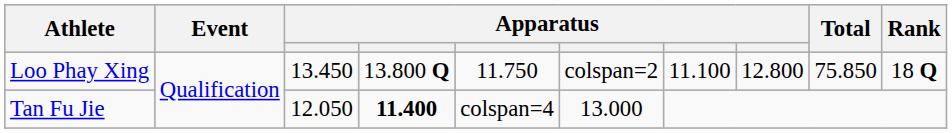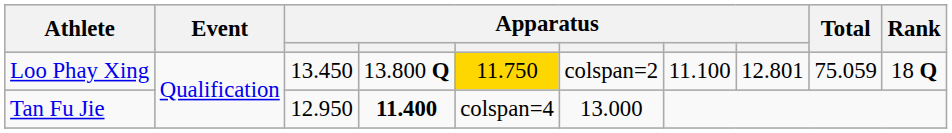Loo Phay Xing | column 5: no background -> gold background
Loo Phay Xing | column 8: 12.800 -> 12.801
Loo Phay Xing | Total: 75.850 -> 75.059
Tan Fu Jie | column 3: 12.050 -> 12.950
